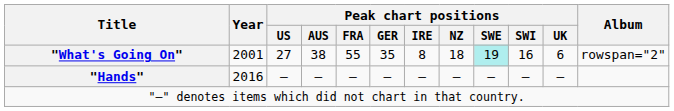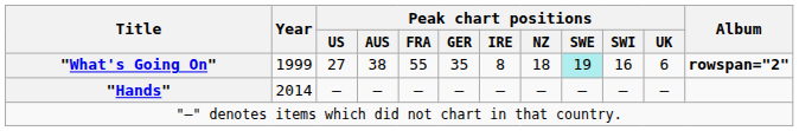"What's Going On" | Year: 2001 -> 1999
"What's Going On" | Album: normal -> bold
"Hands" | Year: 2016 -> 2014
